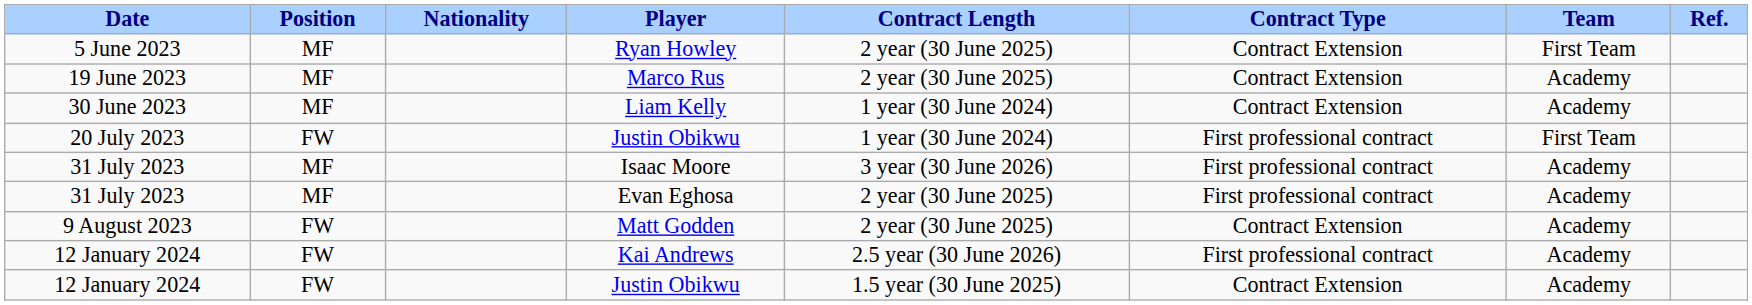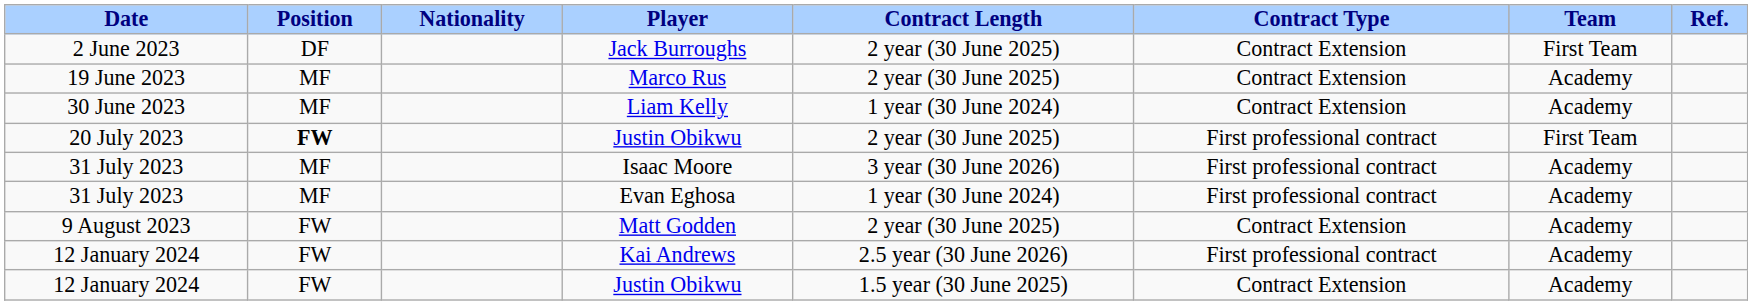+ row: 2 June 2023 | DF | Jack Burroughs | 2 year (30 June 2025) | Contract Extension | First Team
- row: 5 June 2023 | MF | Ryan Howley | 2 year (30 June 2025) | Contract Extension | First Team
20 July 2023 / Justin Obikwu | Position: normal -> bold
20 July 2023 / Justin Obikwu | Contract Length: 1 year (30 June 2024) -> 2 year (30 June 2025)
Evan Eghosa | Contract Length: 2 year (30 June 2025) -> 1 year (30 June 2024)
